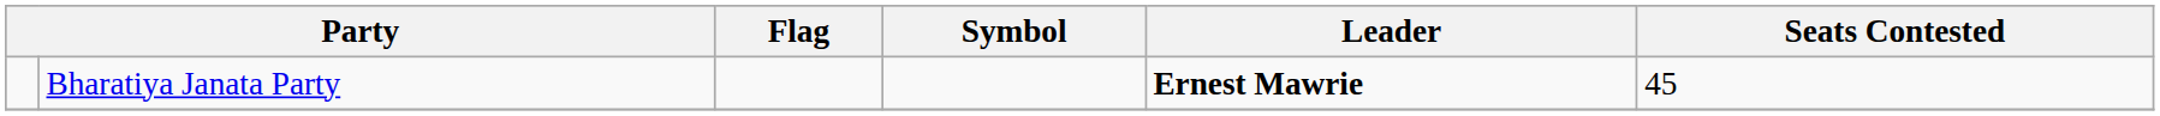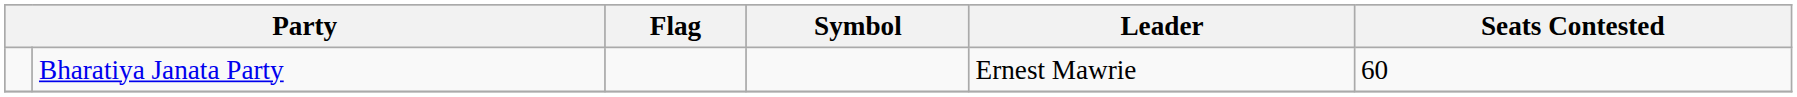Bharatiya Janata Party | Leader: bold -> normal
Bharatiya Janata Party | Seats Contested: 45 -> 60
